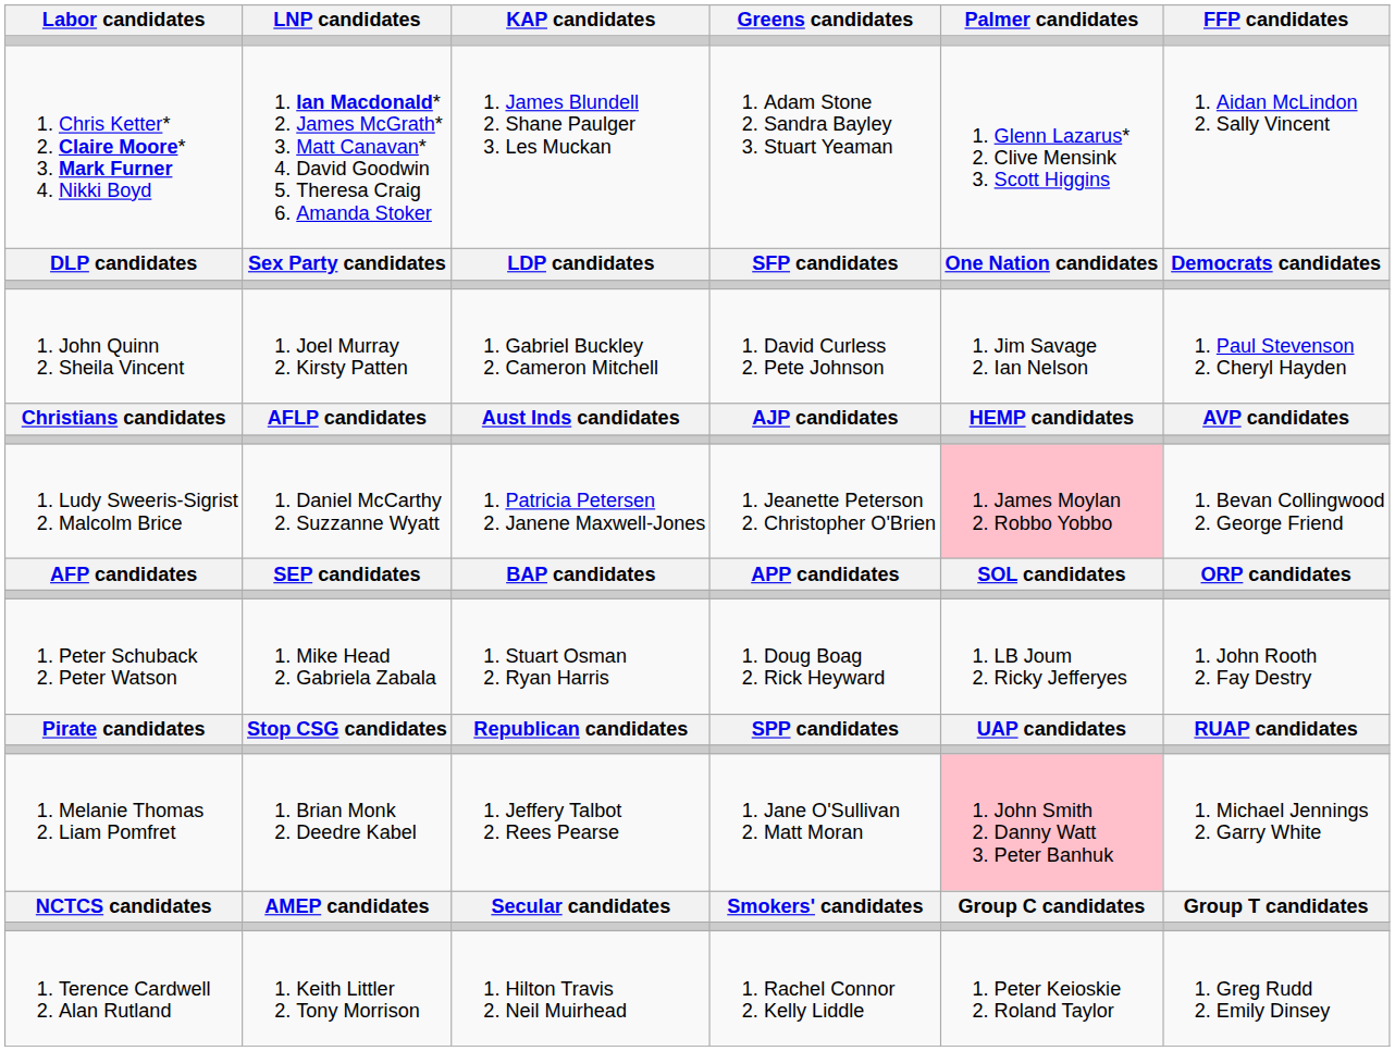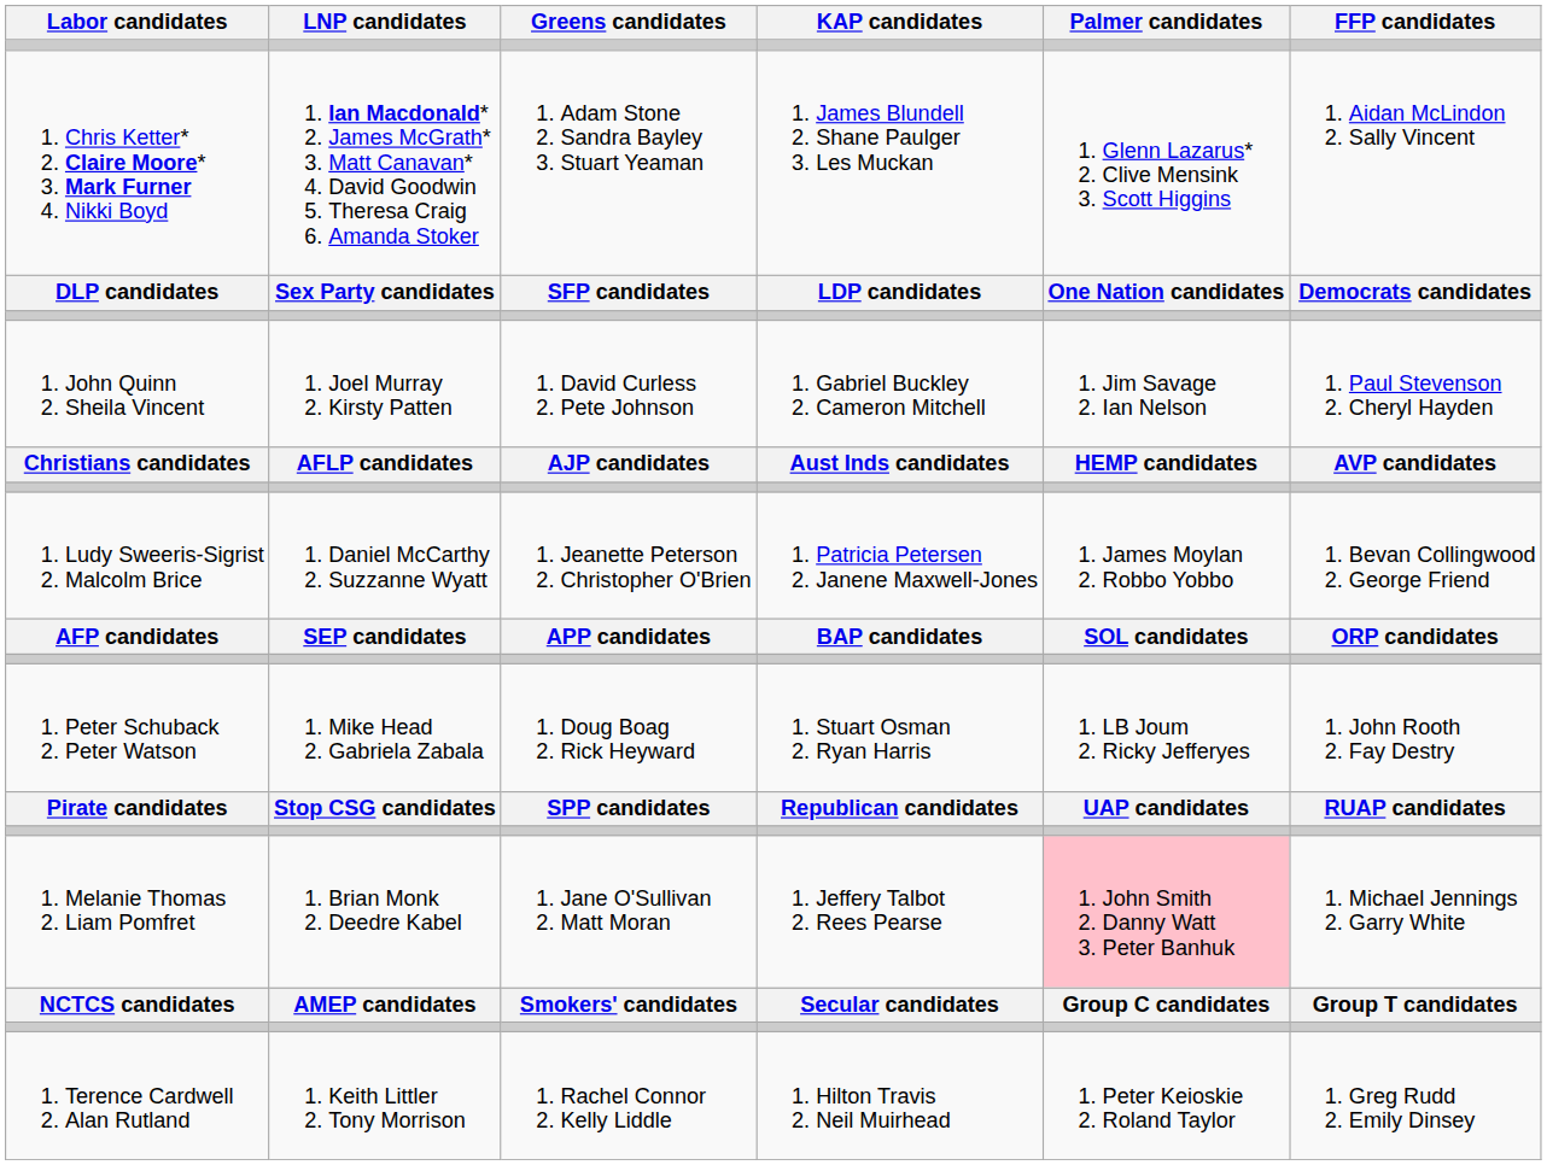columns swapped: Greens candidates <-> KAP candidates
Ludy Sweeris-Sigrist Malcolm Brice | Palmer candidates: pink background -> no background
